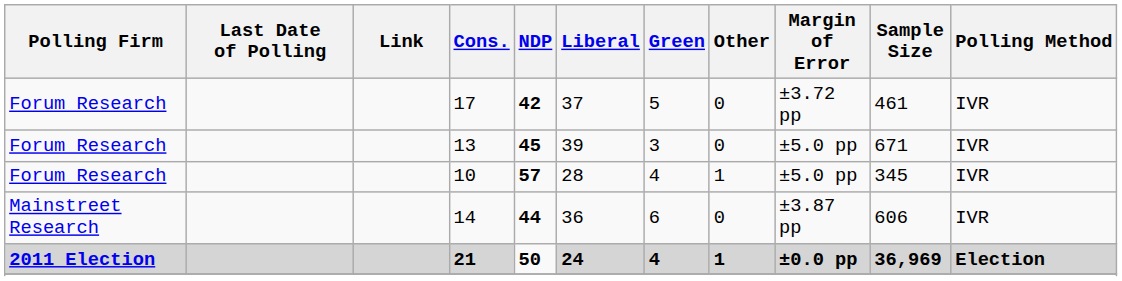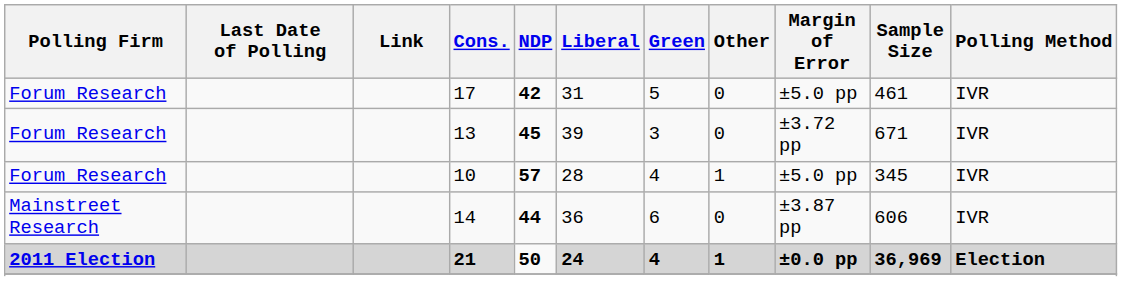17 | Liberal: 37 -> 31
17 | Margin of Error: ±3.72 pp -> ±5.0 pp
13 | Margin of Error: ±5.0 pp -> ±3.72 pp
